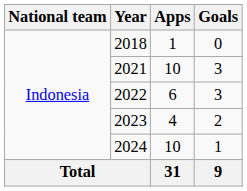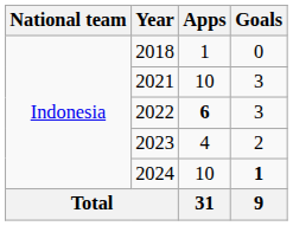2022 | Apps: normal -> bold
2024 | Goals: normal -> bold
